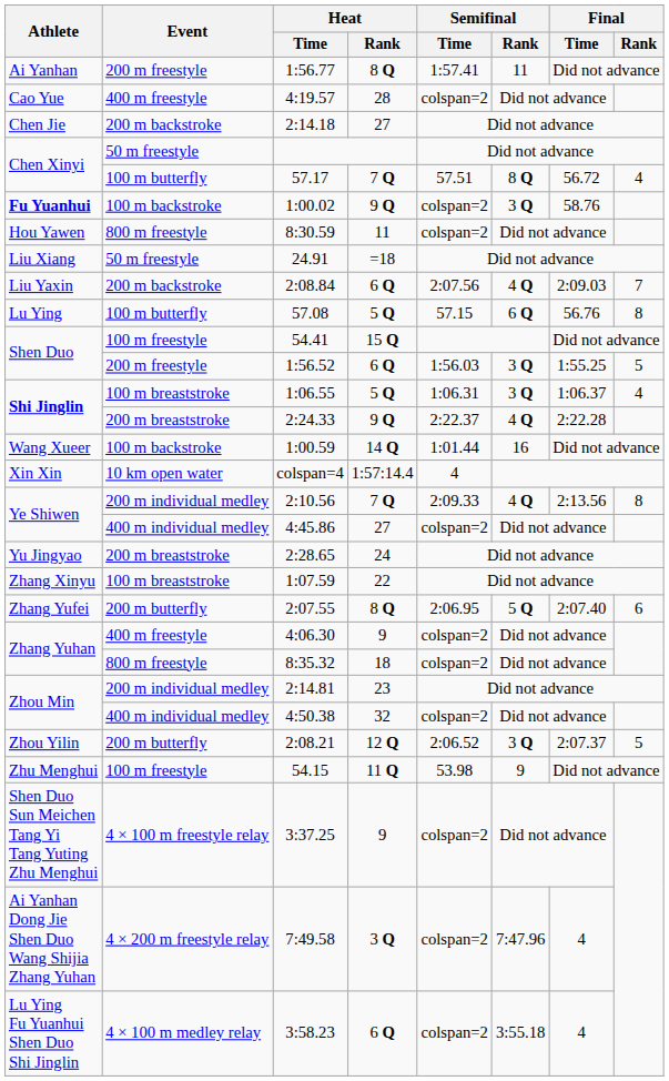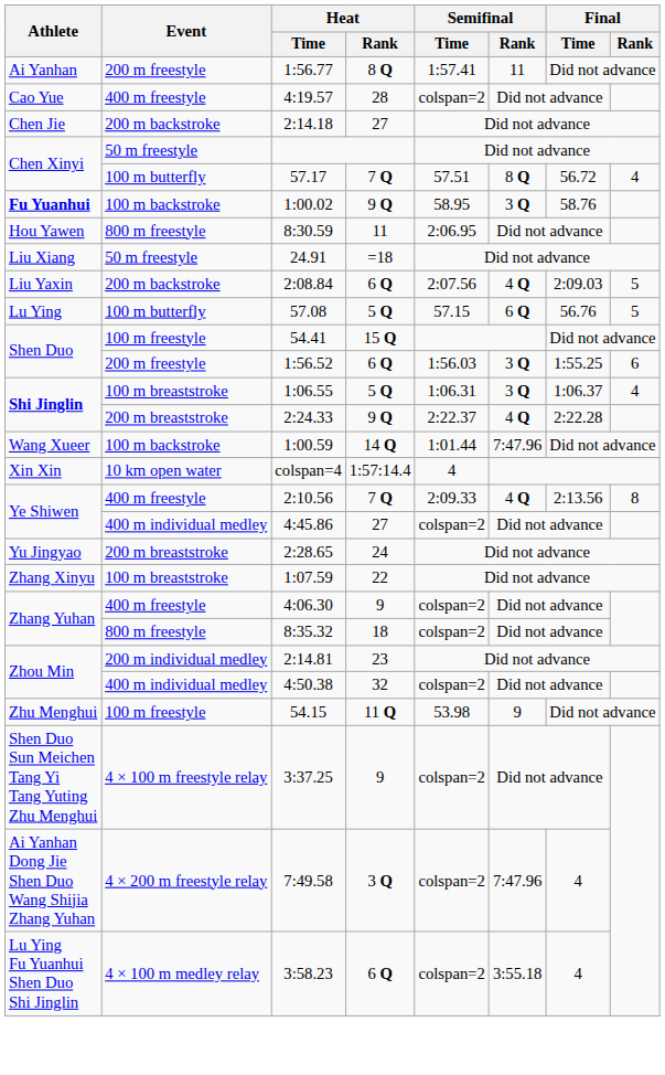1:00.02 | Semifinal / Time: colspan=2 -> 58.95
8:30.59 | Semifinal / Time: colspan=2 -> 2:06.95
2:08.84 | Final / Rank: 7 -> 5
57.08 | Final / Rank: 8 -> 5
1:56.52 | Final / Rank: 5 -> 6
1:00.59 | Semifinal / Rank: 16 -> 7:47.96
2:10.56 | Event: 200 m individual medley -> 400 m freestyle
- row: Zhang Yufei | 200 m butterfly | 2:07.55 | 8 Q | 2:06.95 | 5 Q | 2:07.40 | 6
- row: Zhou Yilin | 200 m butterfly | 2:08.21 | 12 Q | 2:06.52 | 3 Q | 2:07.37 | 5
